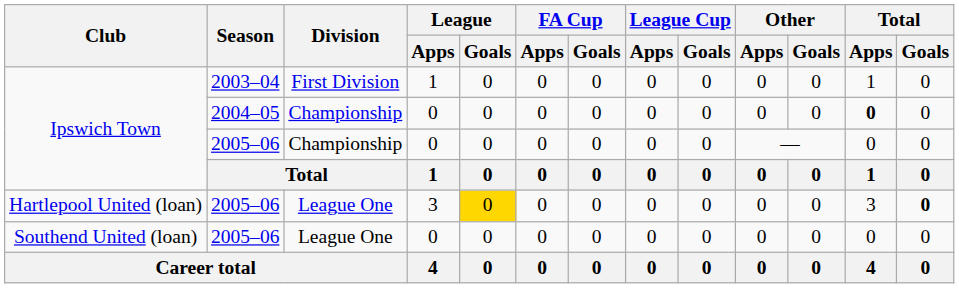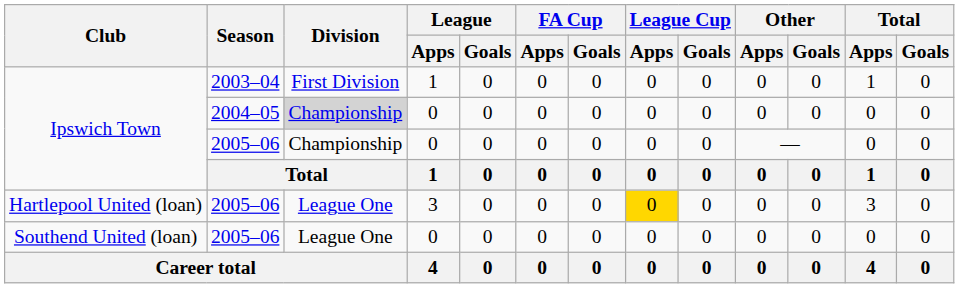Ipswich Town / 2004–05 | Division: no background -> lightgrey background
Ipswich Town / 2004–05 | Total / Apps: bold -> normal
Hartlepool United (loan) | League / Goals: gold background -> no background
Hartlepool United (loan) | League Cup / Apps: no background -> gold background
Hartlepool United (loan) | Total / Goals: bold -> normal
